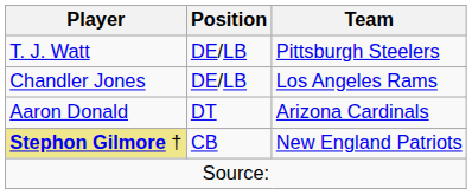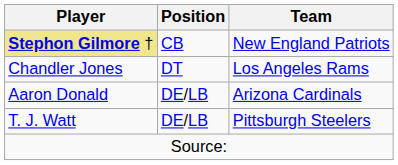rows swapped: Stephon Gilmore † <-> T. J. Watt
Chandler Jones | Position: DE/LB -> DT
Aaron Donald | Position: DT -> DE/LB
